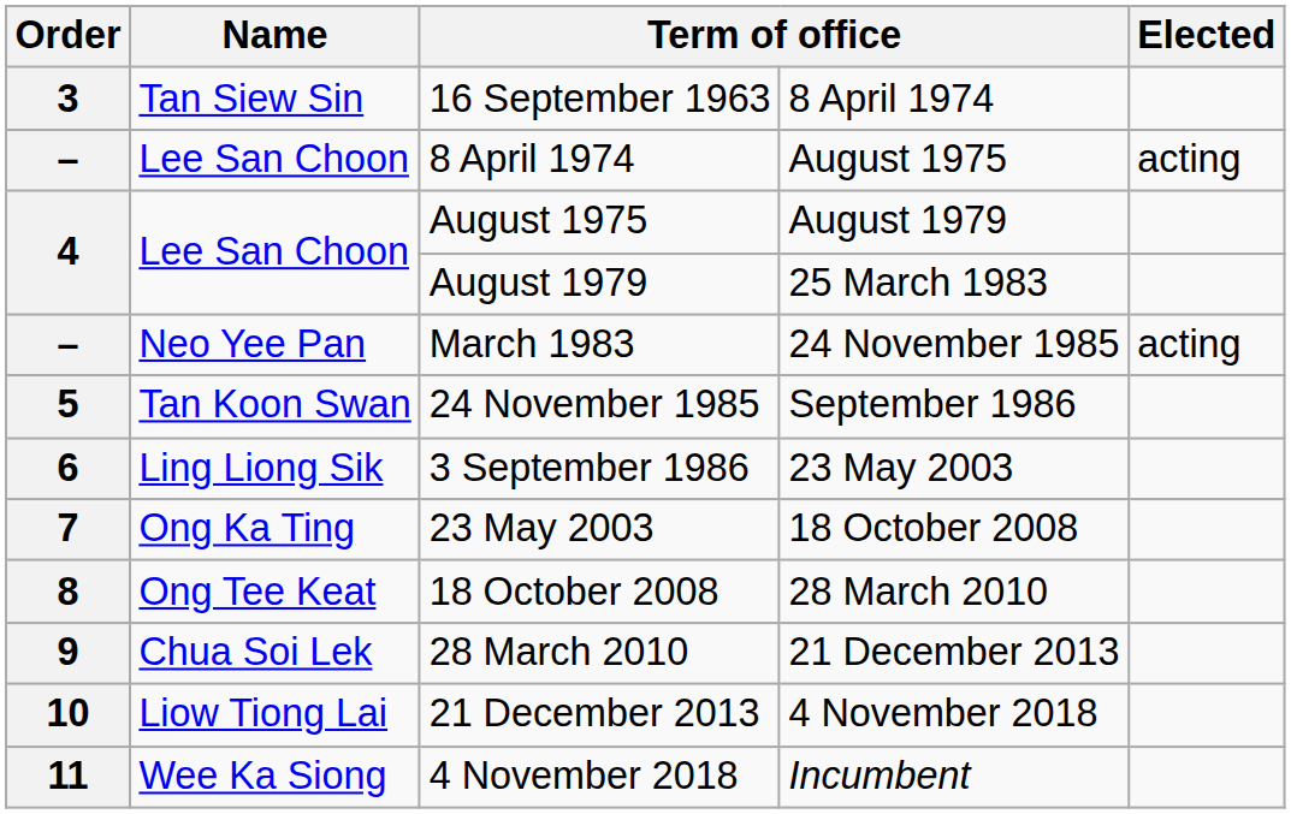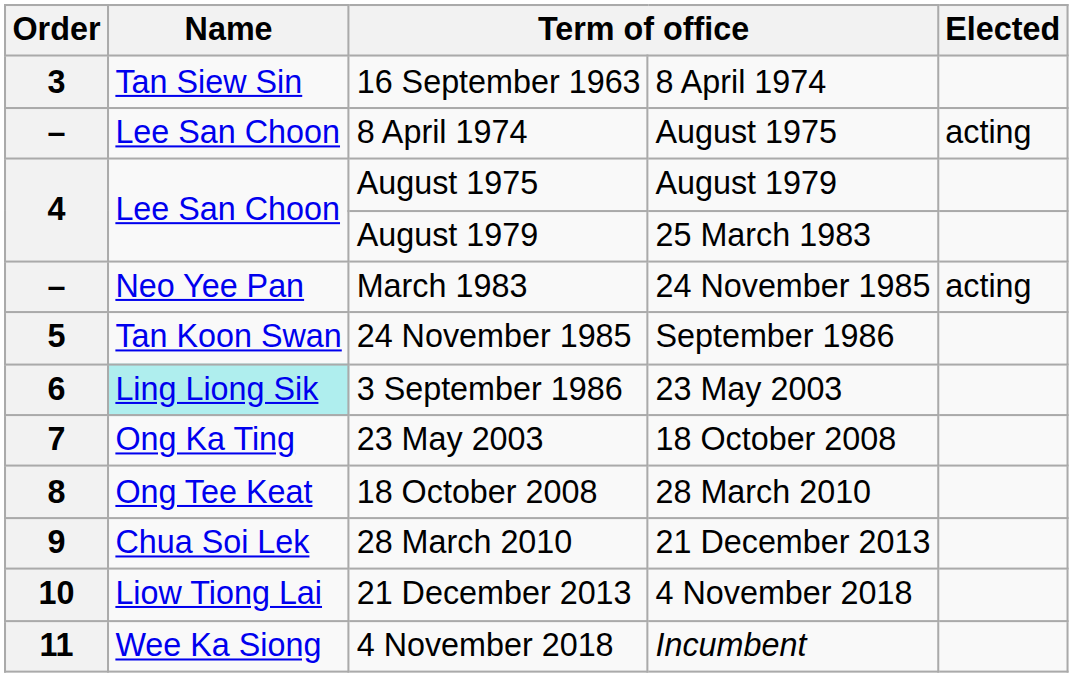3 September 1986 | Name: no background -> paleturquoise background
